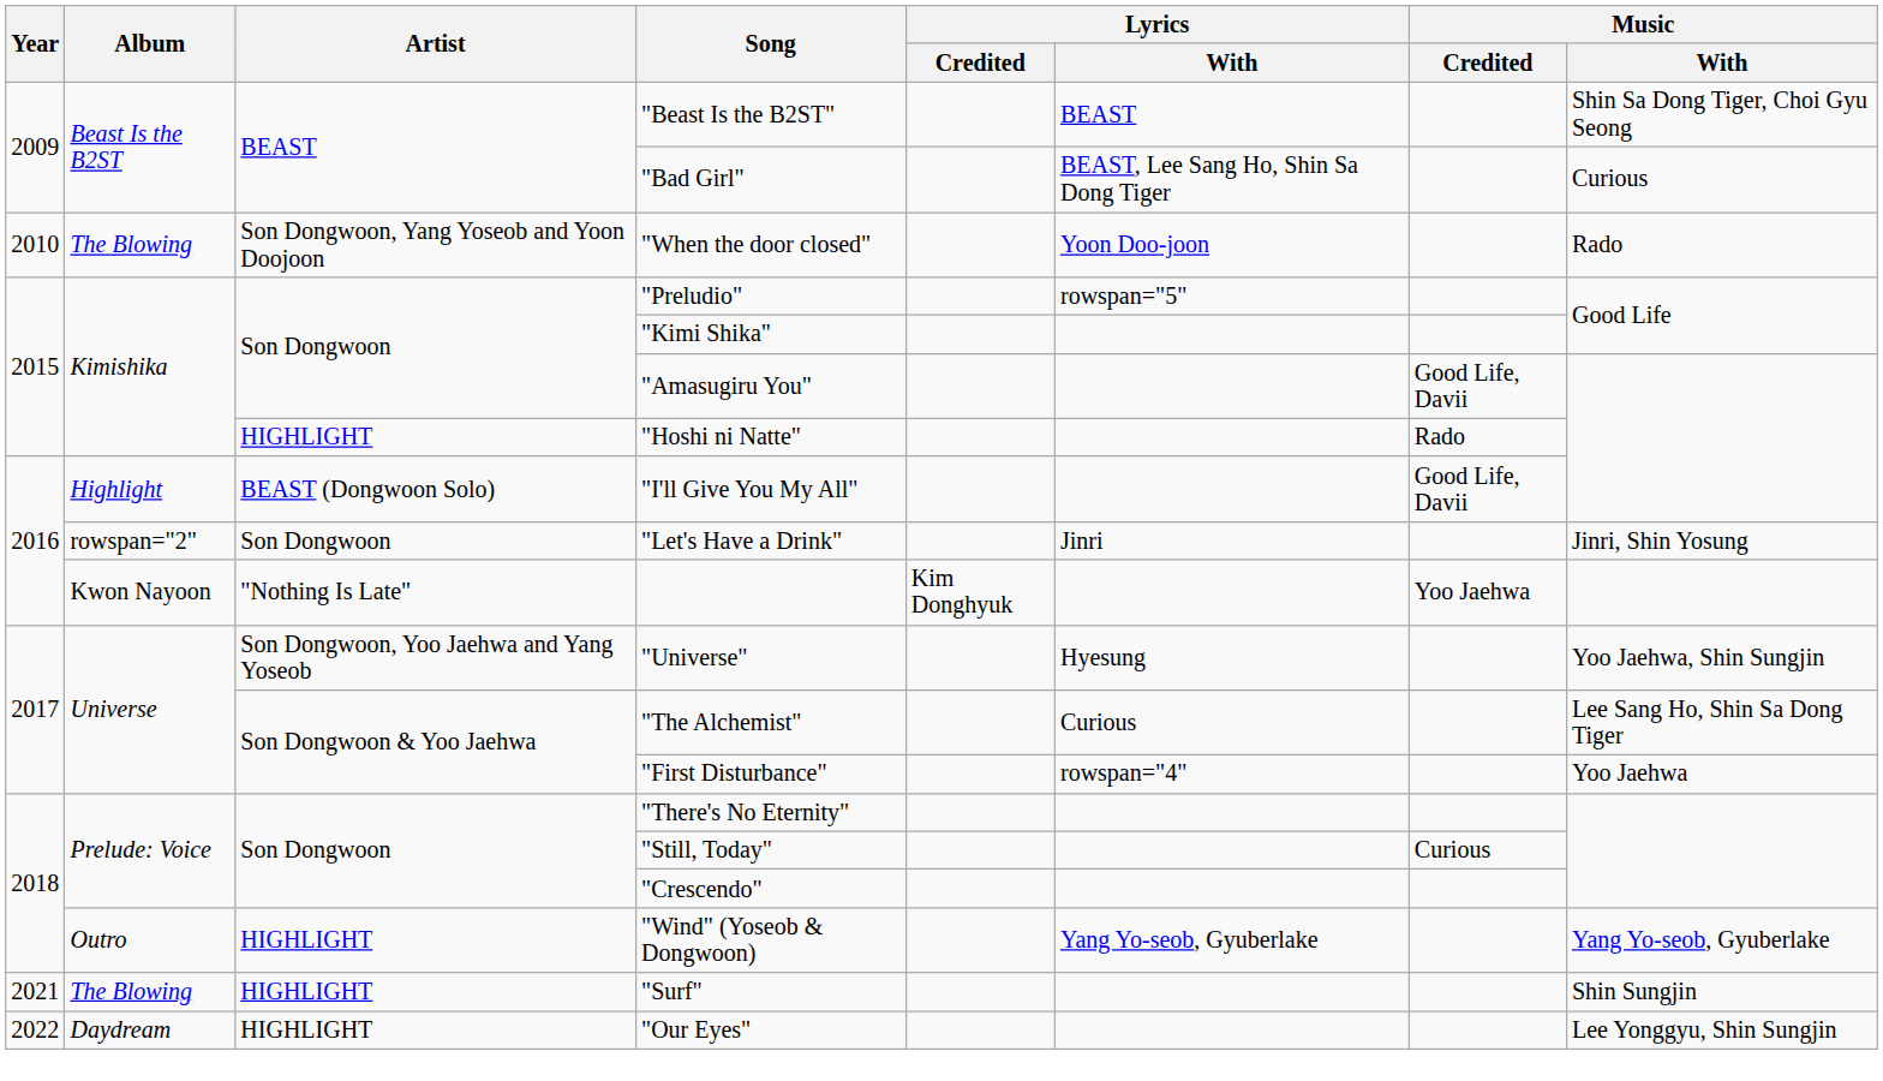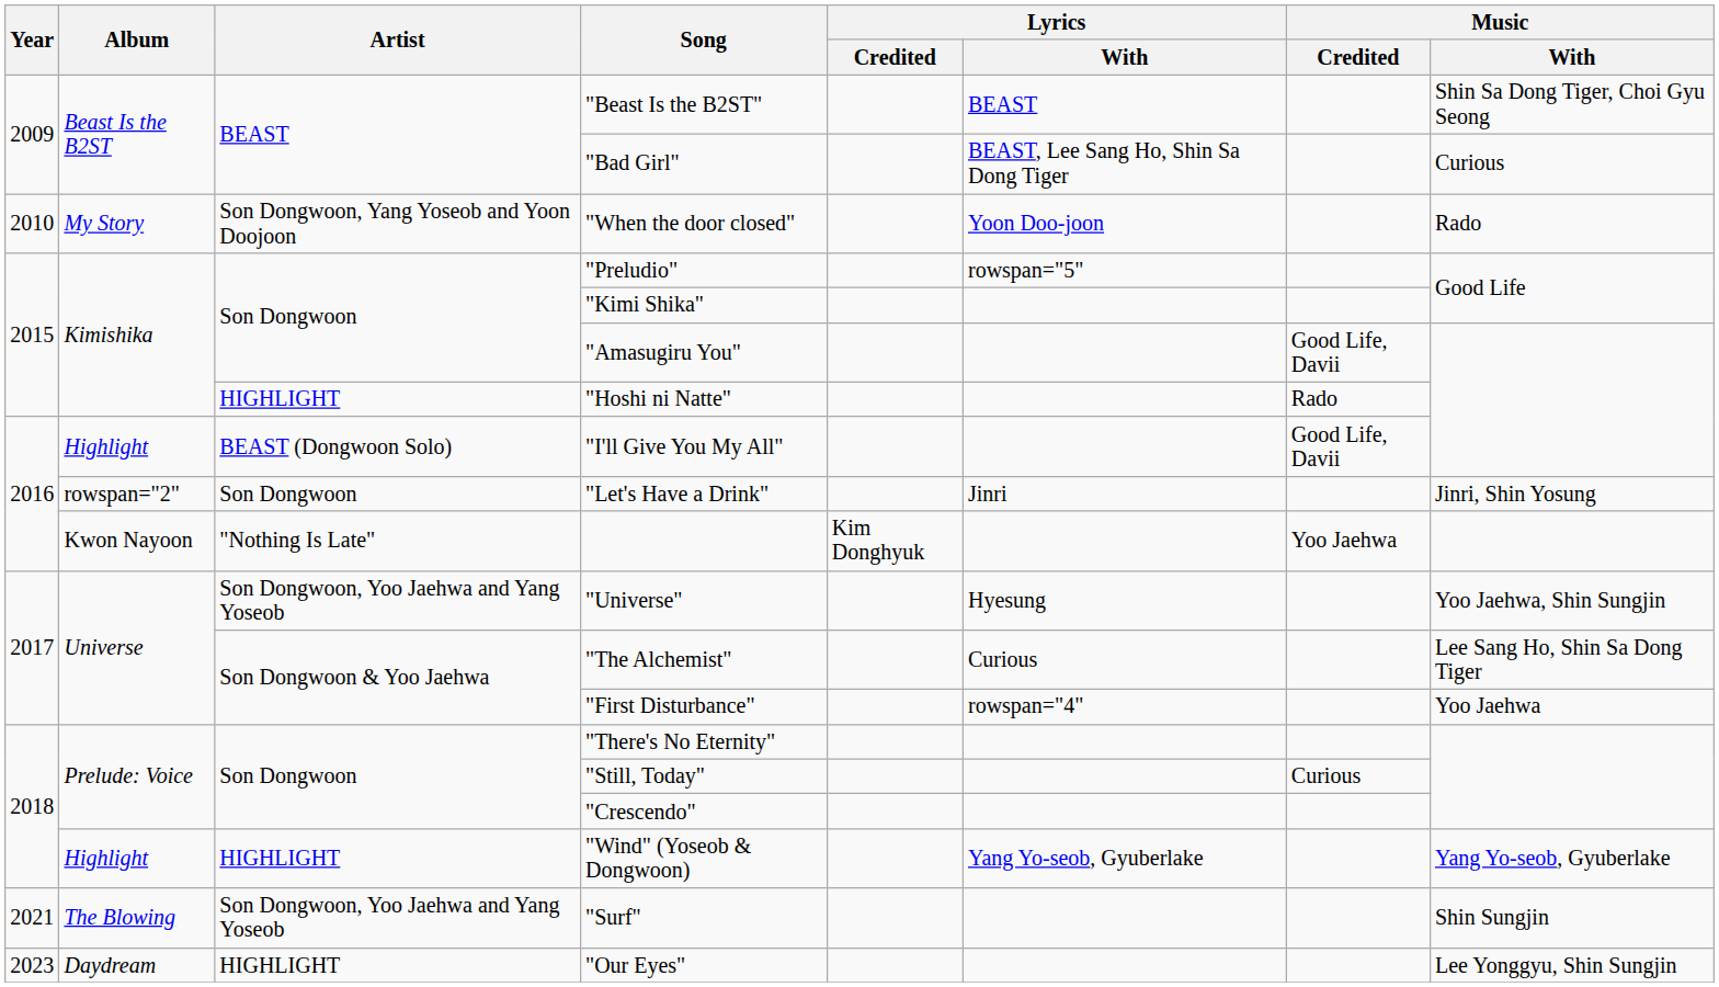"When the door closed" | Album: The Blowing -> My Story
"Wind" (Yoseob & Dongwoon) | Album: Outro -> Highlight
"Surf" | Artist: HIGHLIGHT -> Son Dongwoon, Yoo Jaehwa and Yang Yoseob
"Our Eyes" | Year: 2022 -> 2023
